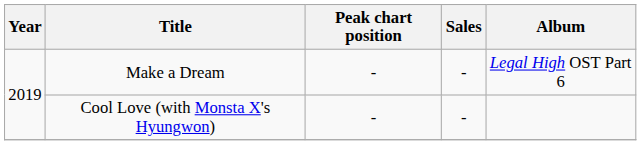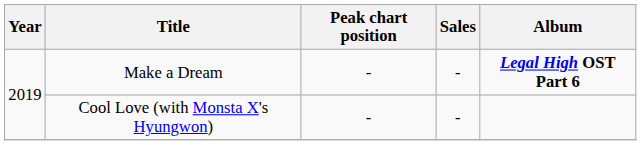Make a Dream | Album: normal -> bold
